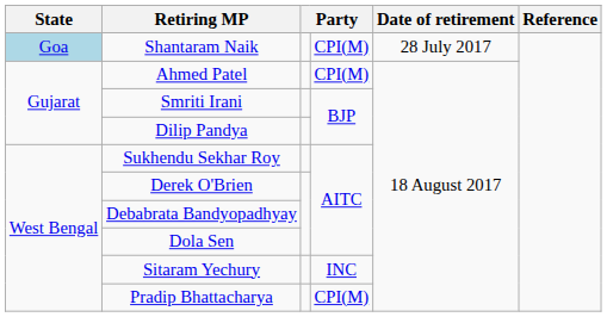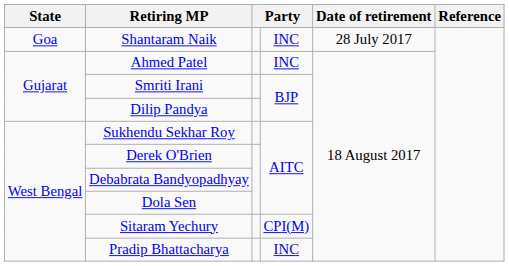Shantaram Naik | State: lightblue background -> no background
Shantaram Naik | column 4: CPI(M) -> INC
Ahmed Patel | column 4: CPI(M) -> INC
Sitaram Yechury | column 4: INC -> CPI(M)
Pradip Bhattacharya | column 4: CPI(M) -> INC
